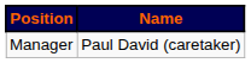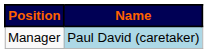Manager | Name: no background -> lightblue background
